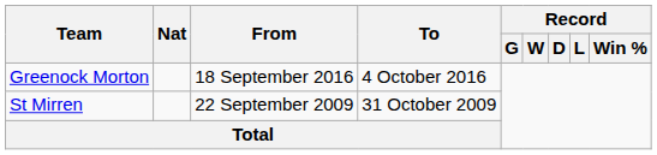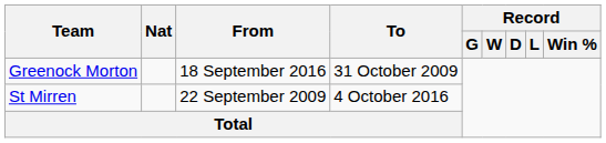Greenock Morton | To: 4 October 2016 -> 31 October 2009
St Mirren | To: 31 October 2009 -> 4 October 2016
